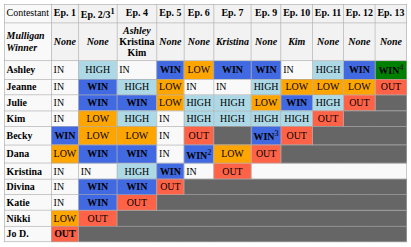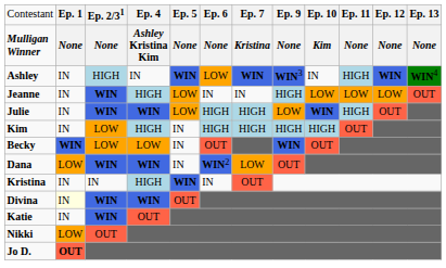Ashley | column 8: WIN -> WIN3
Becky | column 8: WIN3 -> WIN
Divina | column 2: no background -> lightyellow background
